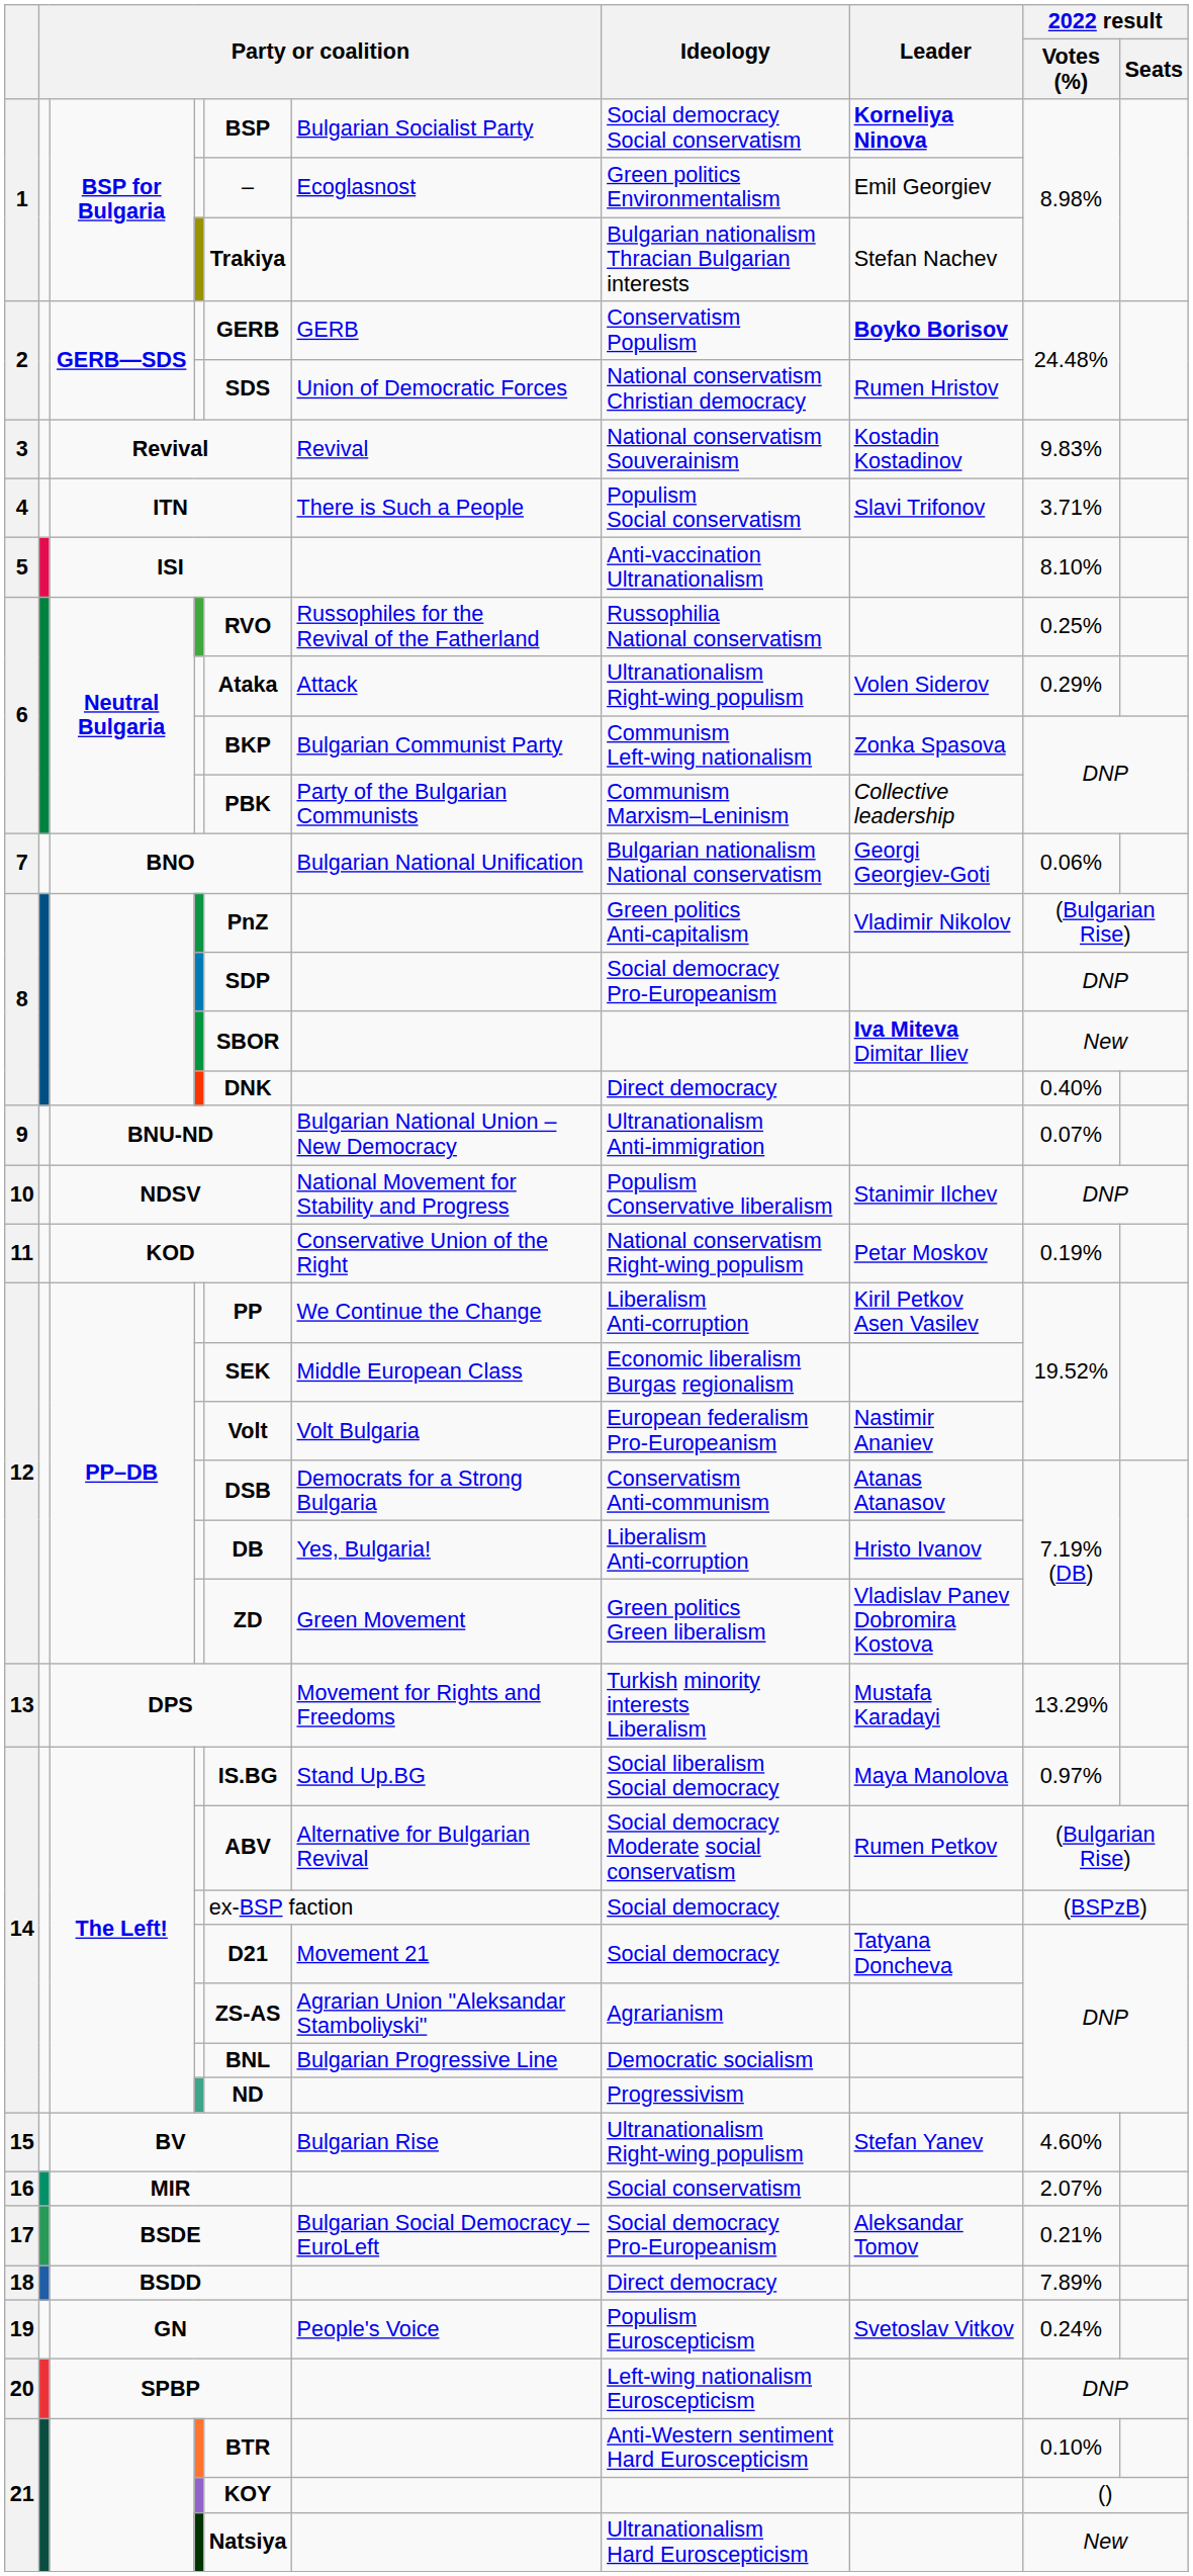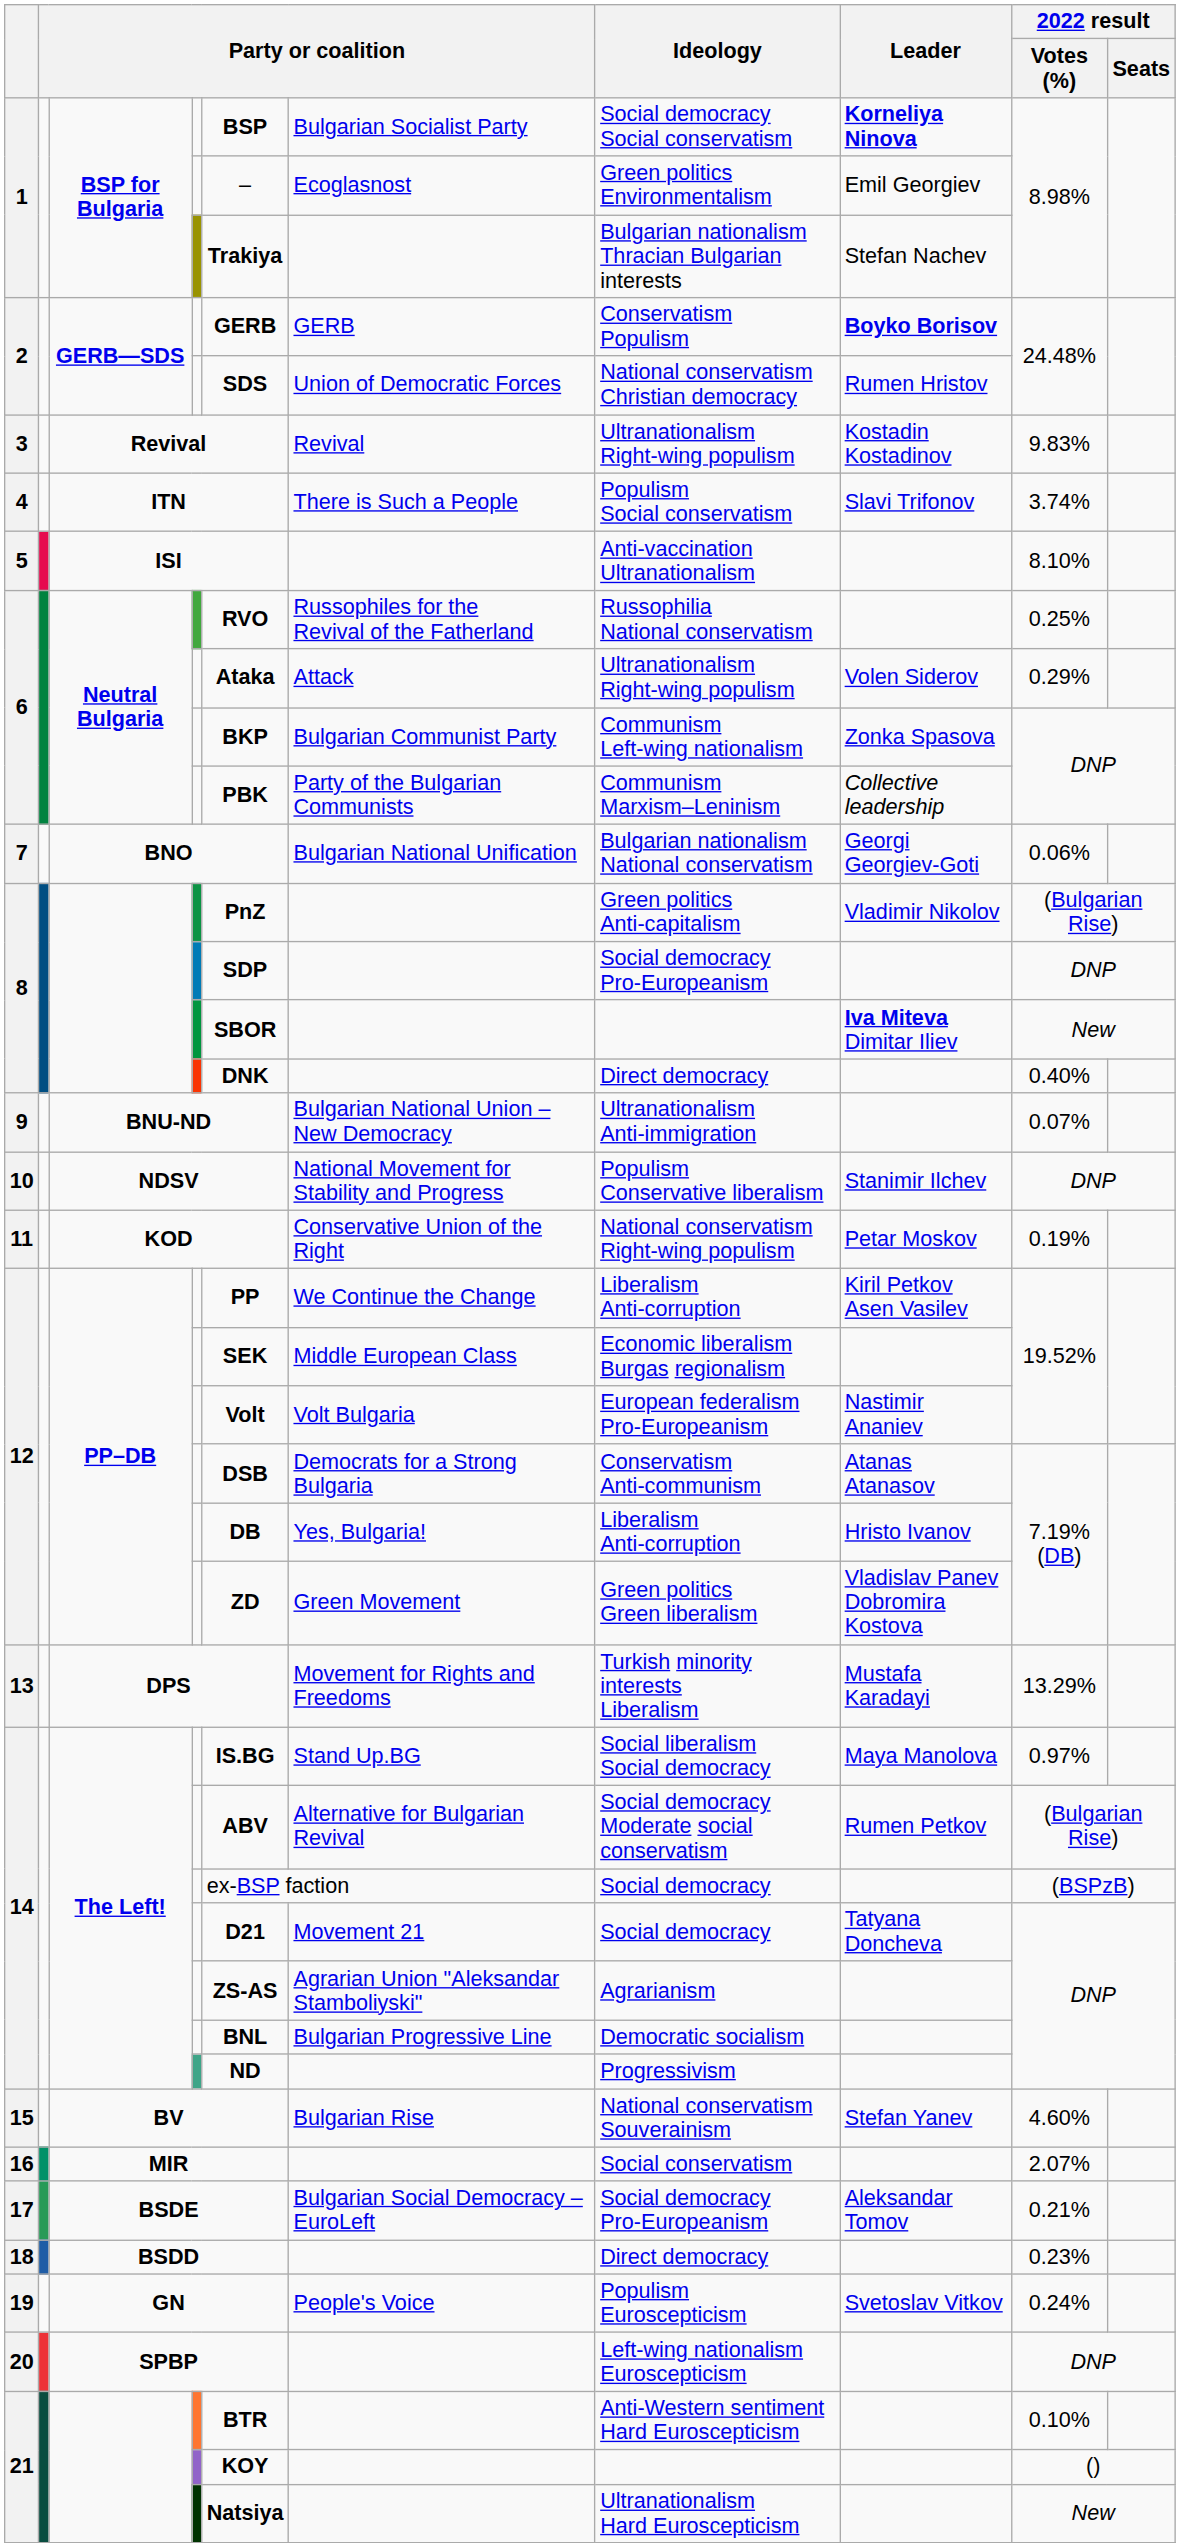3 | Ideology: National conservatism Souverainism -> Ultranationalism Right-wing populism
4 | 2022 result / Votes (%): 3.71% -> 3.74%
15 | Ideology: Ultranationalism Right-wing populism -> National conservatism Souverainism
18 | 2022 result / Votes (%): 7.89% -> 0.23%
